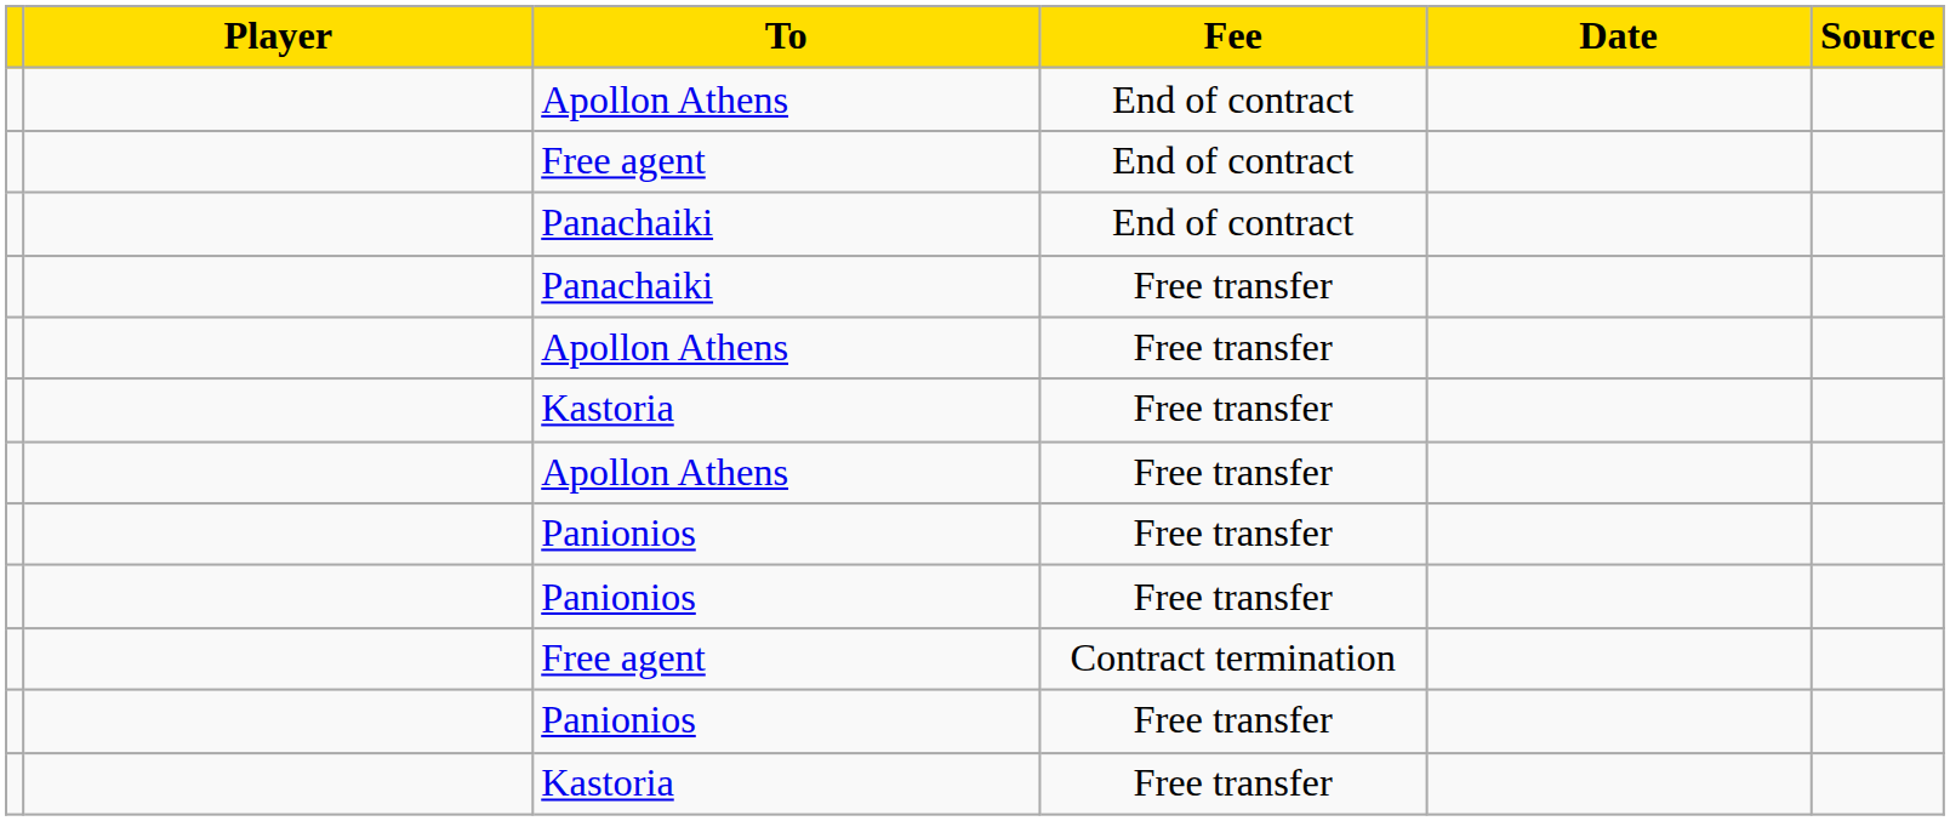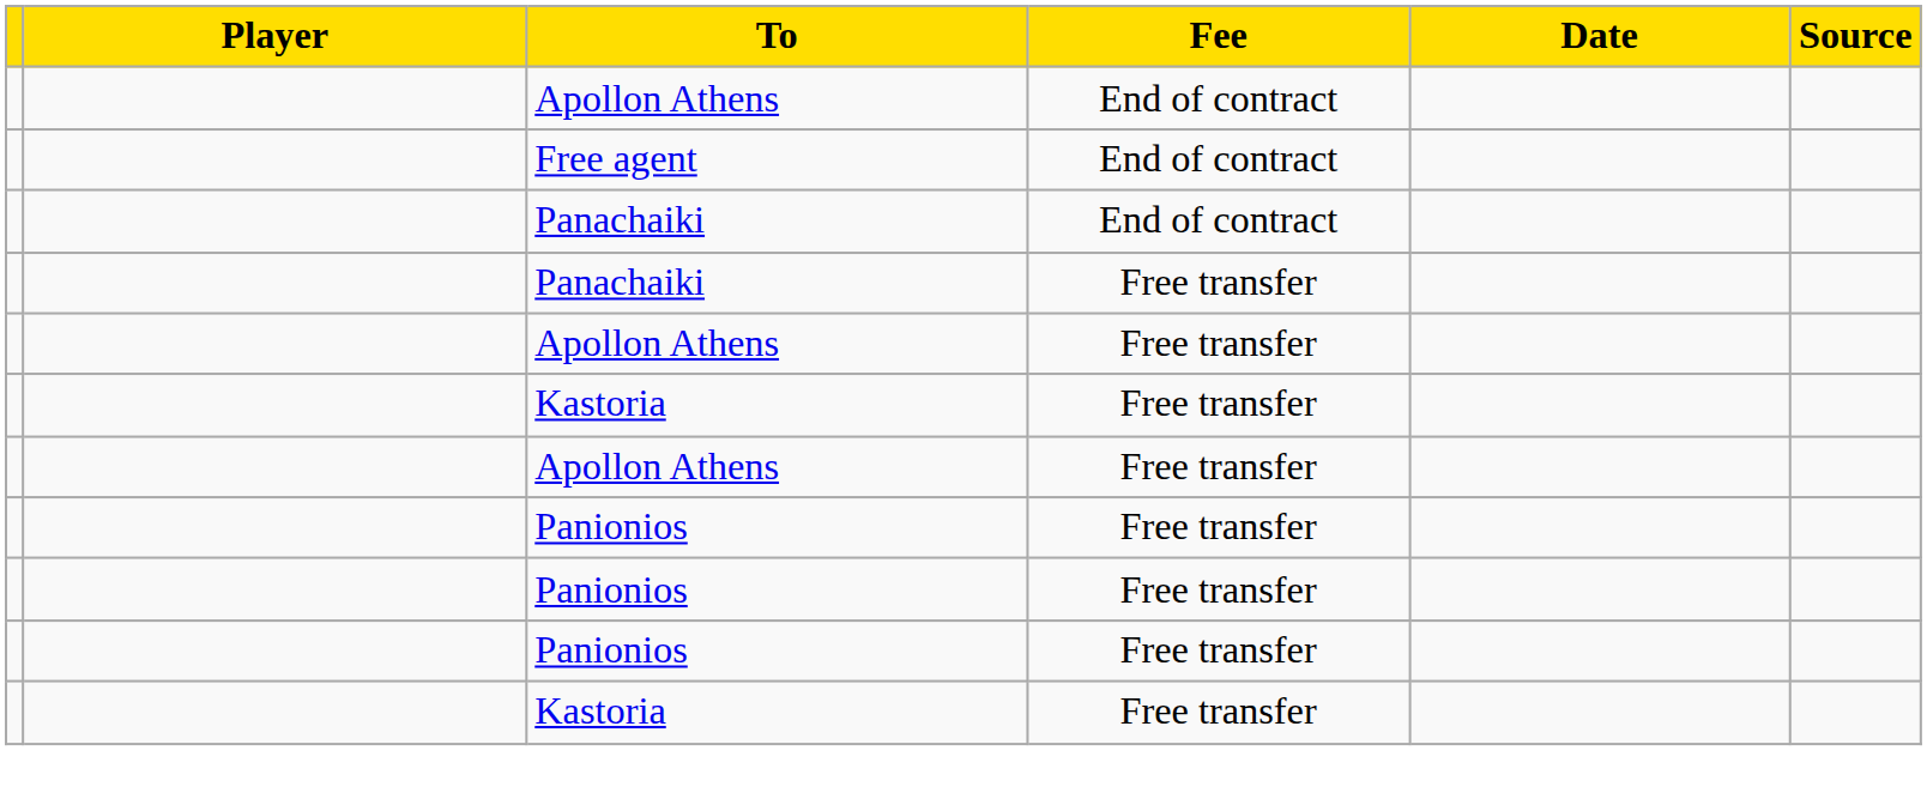- row: Free agent | Contract termination
